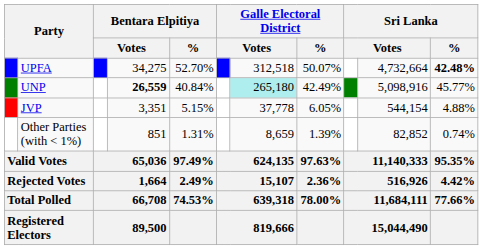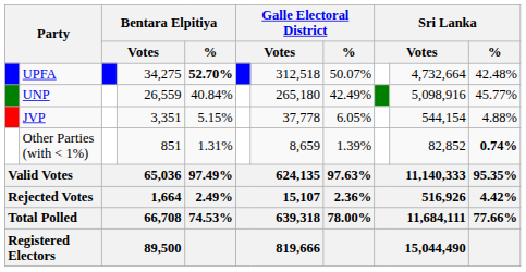UPFA | Bentara Elpitiya / %: normal -> bold
UPFA | Sri Lanka / %: bold -> normal
UNP | column 4: bold -> normal
UNP | column 7: paleturquoise background -> no background
Other Parties (with < 1%) | Sri Lanka / %: normal -> bold
